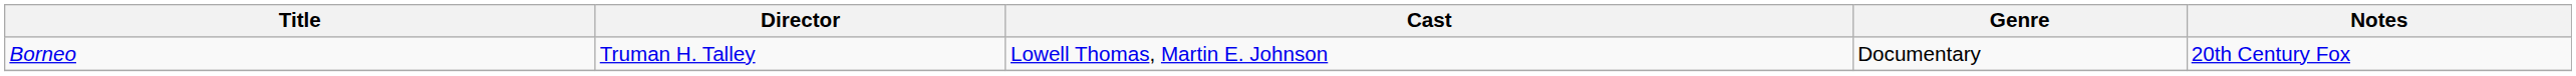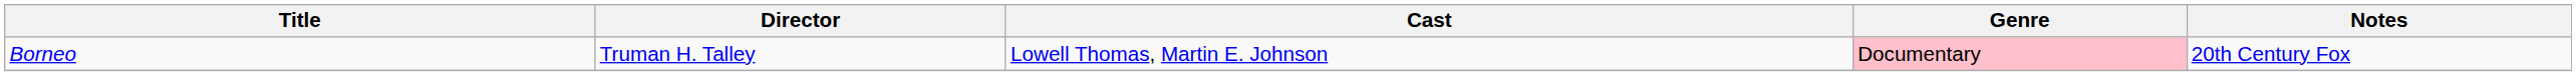Borneo | Genre: no background -> pink background
